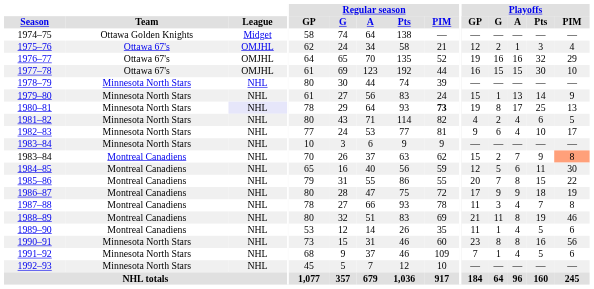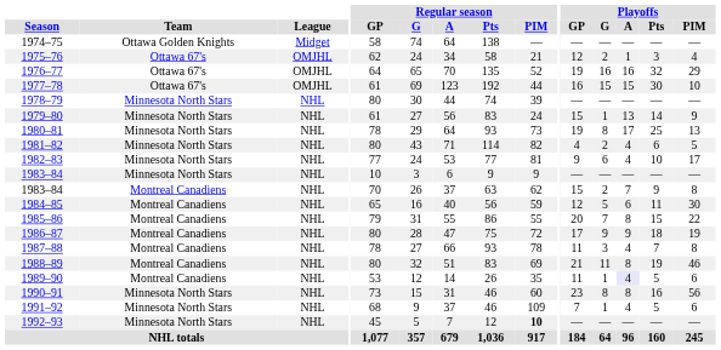1980–81 | League: lavender background -> no background
1980–81 | Regular season / PIM: bold -> normal
1983–84 / Montreal Canadiens | Playoffs / PIM: lightsalmon background -> no background
1989–90 | Playoffs / A: no background -> lavender background
1992–93 | Regular season / PIM: normal -> bold
